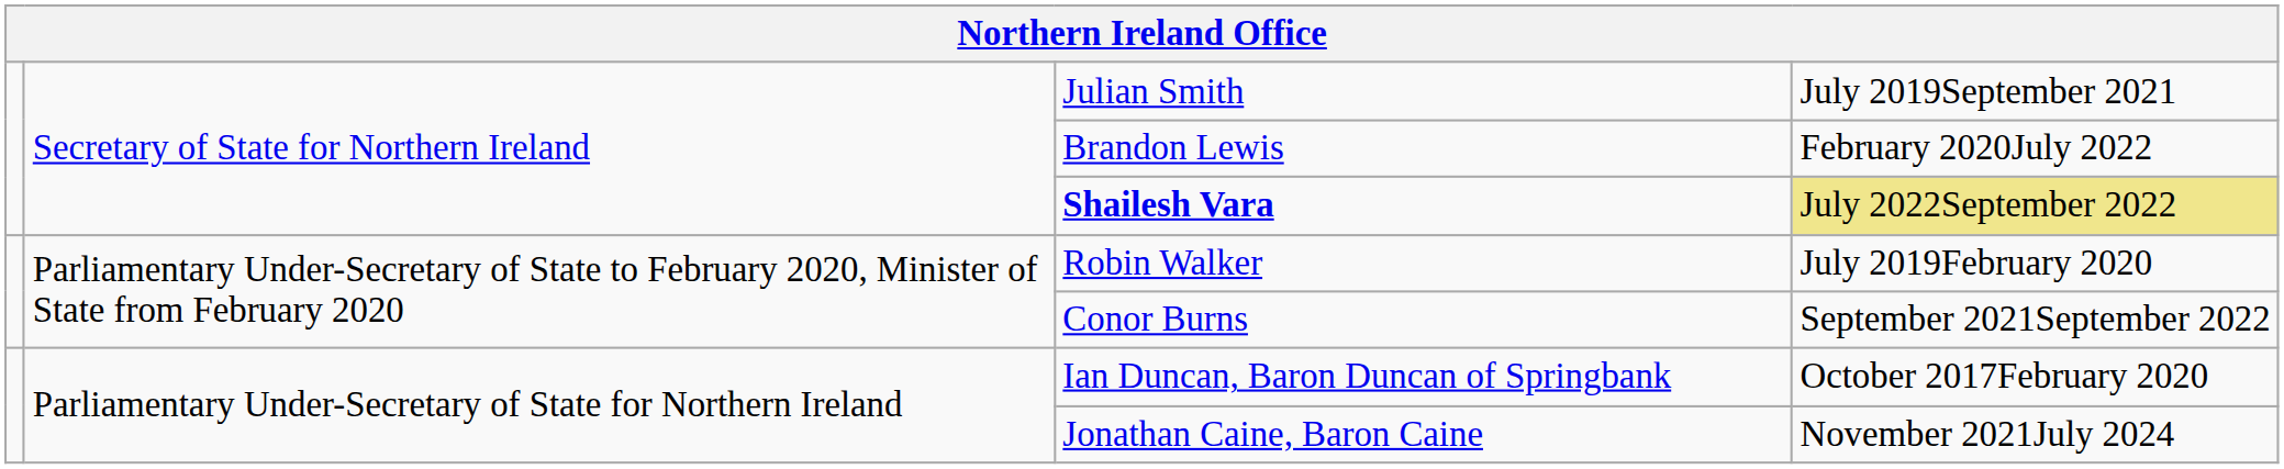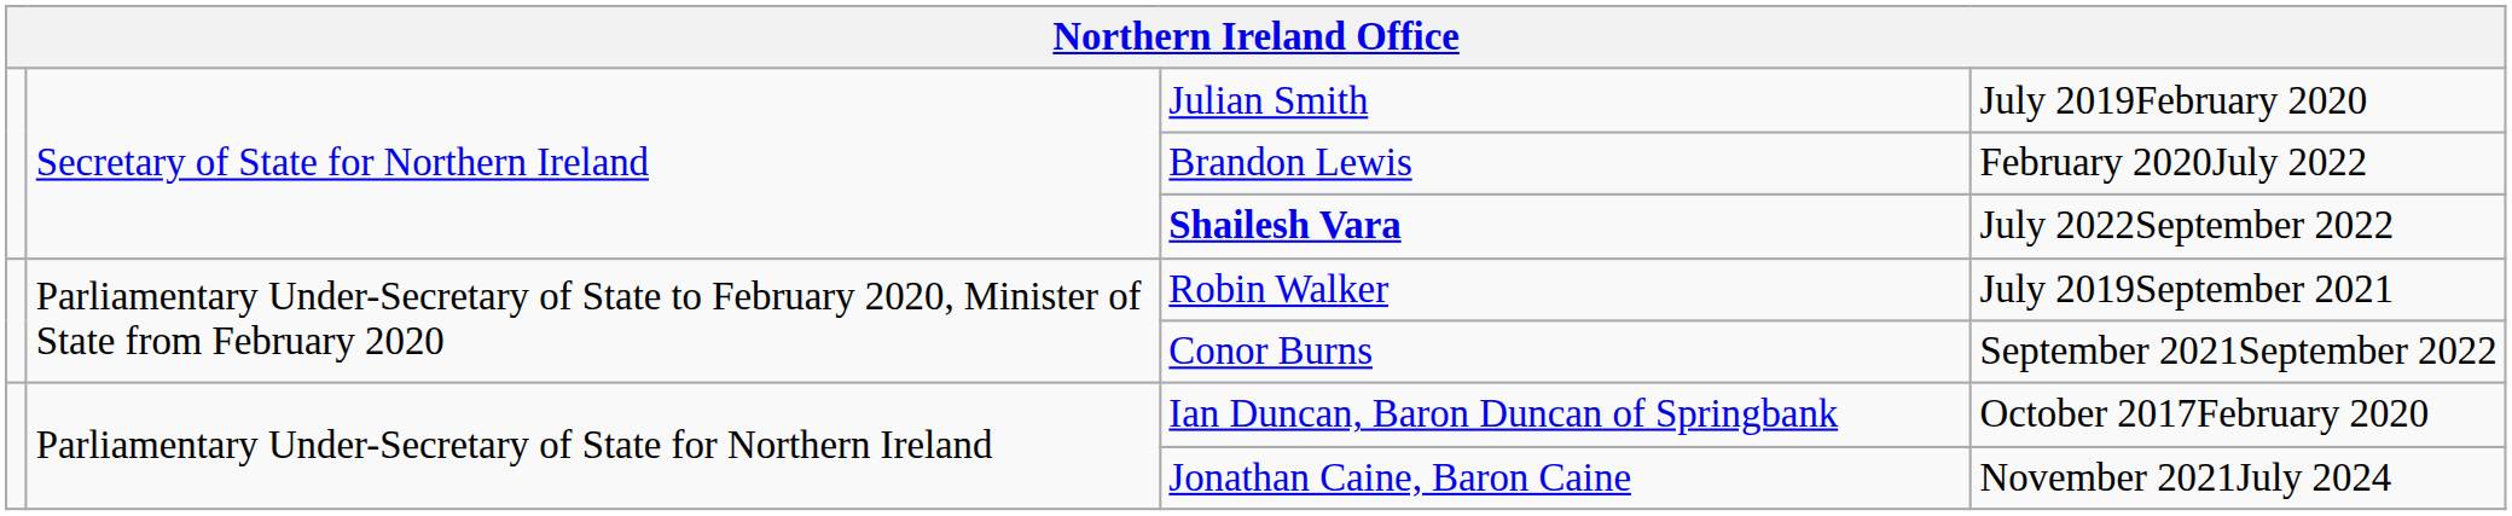Julian Smith | column 4: July 2019September 2021 -> July 2019February 2020
Shailesh Vara | column 4: khaki background -> no background
Robin Walker | column 4: July 2019February 2020 -> July 2019September 2021
